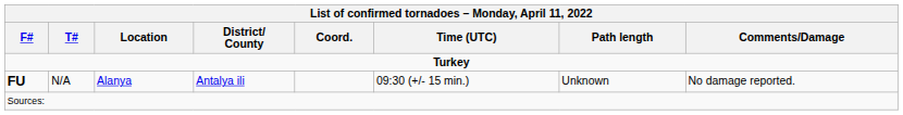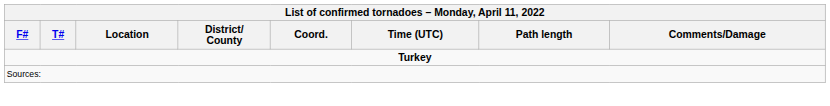- row: FU | N/A | Alanya | Antalya ili | 09:30 (+/- 15 min.) | Unknown | No damage reported.
